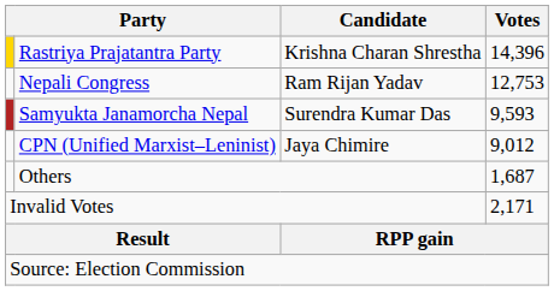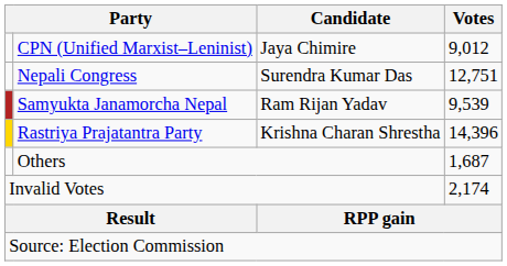rows swapped: Rastriya Prajatantra Party <-> CPN (Unified Marxist–Leninist)
Nepali Congress | Candidate: Ram Rijan Yadav -> Surendra Kumar Das
Nepali Congress | Votes: 12,753 -> 12,751
Samyukta Janamorcha Nepal | Candidate: Surendra Kumar Das -> Ram Rijan Yadav
Samyukta Janamorcha Nepal | Votes: 9,593 -> 9,539
Invalid Votes | Votes: 2,171 -> 2,174
